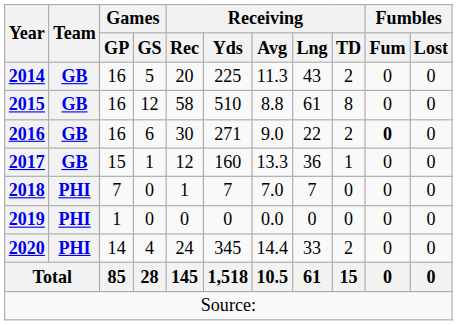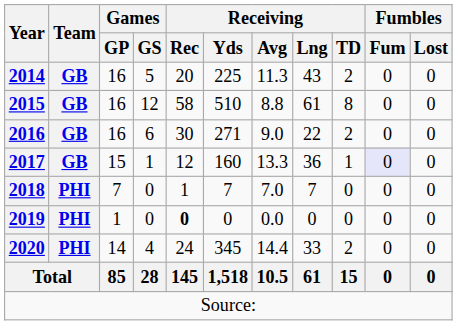2016 | Fumbles / Fum: bold -> normal
2017 | Fumbles / Fum: no background -> lavender background
2019 | Receiving / Rec: normal -> bold
